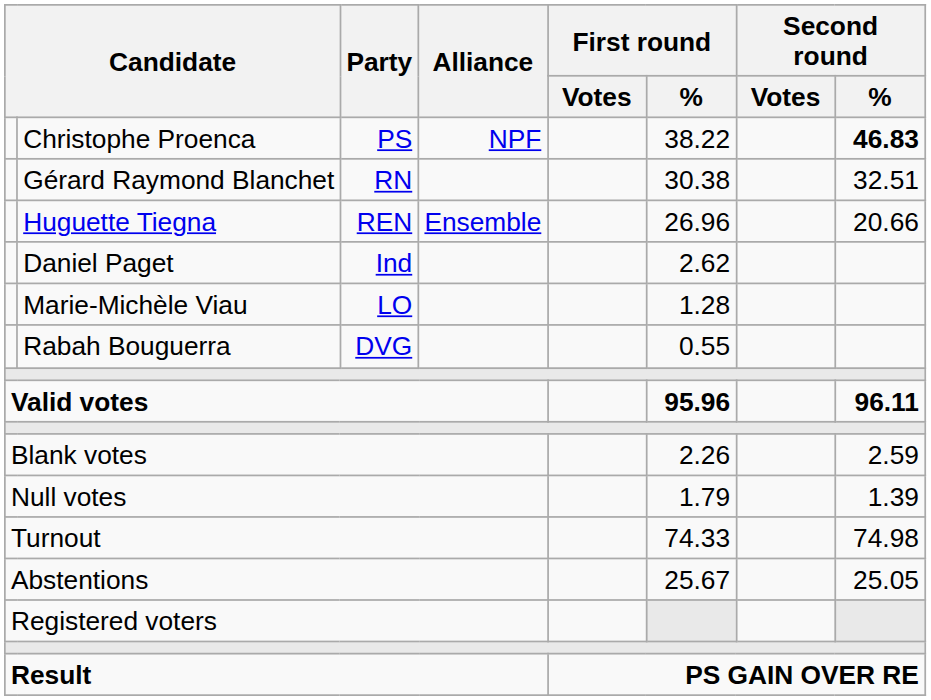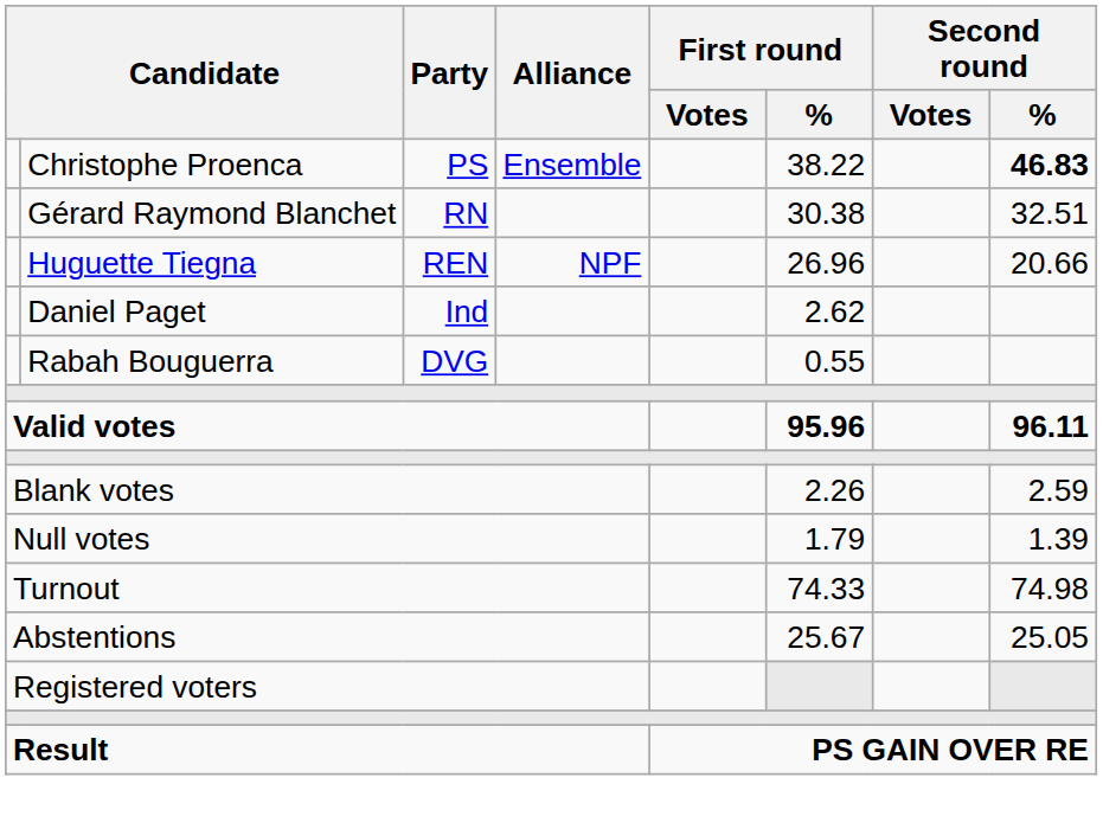Christophe Proenca | Alliance: NPF -> Ensemble
Huguette Tiegna | Alliance: Ensemble -> NPF
- row: Marie-Michèle Viau | LO | 1.28
